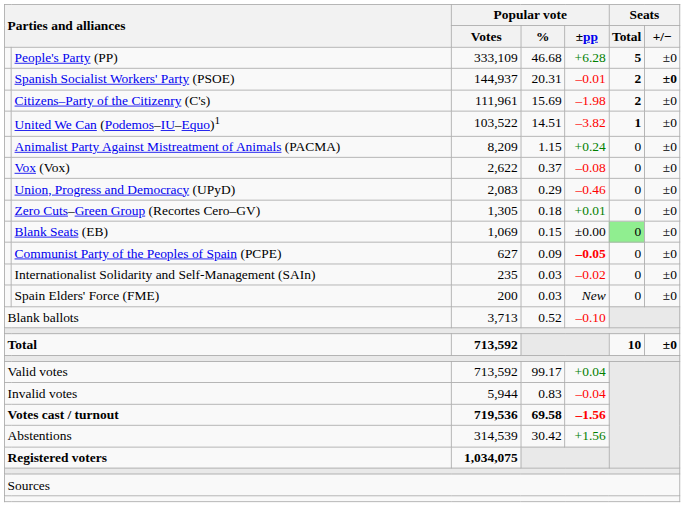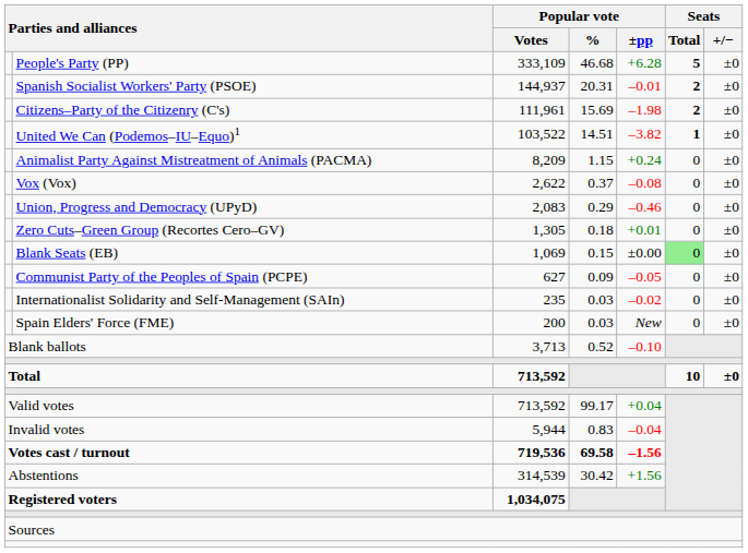Spanish Socialist Workers' Party (PSOE) | Seats / +/−: bold -> normal
Communist Party of the Peoples of Spain (PCPE) | Popular vote / ±pp: bold -> normal
